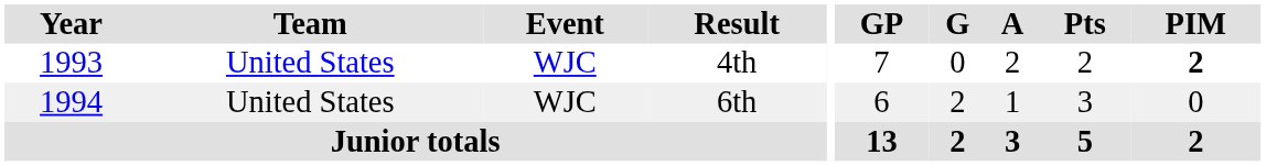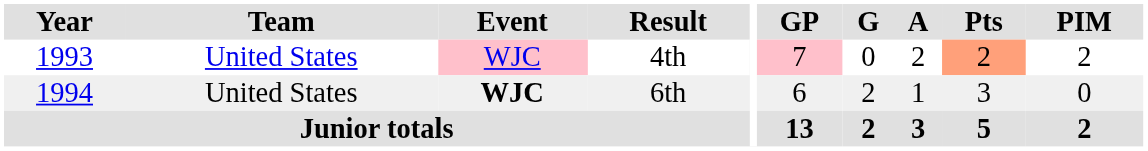4th | Event: no background -> pink background
4th | GP: no background -> pink background
4th | Pts: no background -> lightsalmon background
4th | PIM: bold -> normal
6th | Event: normal -> bold
